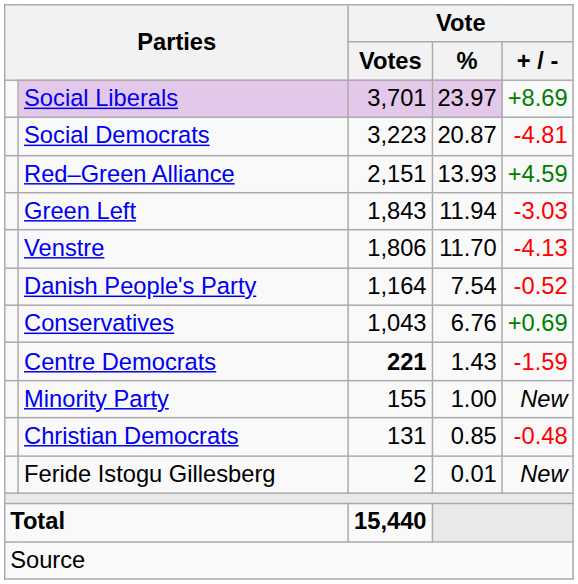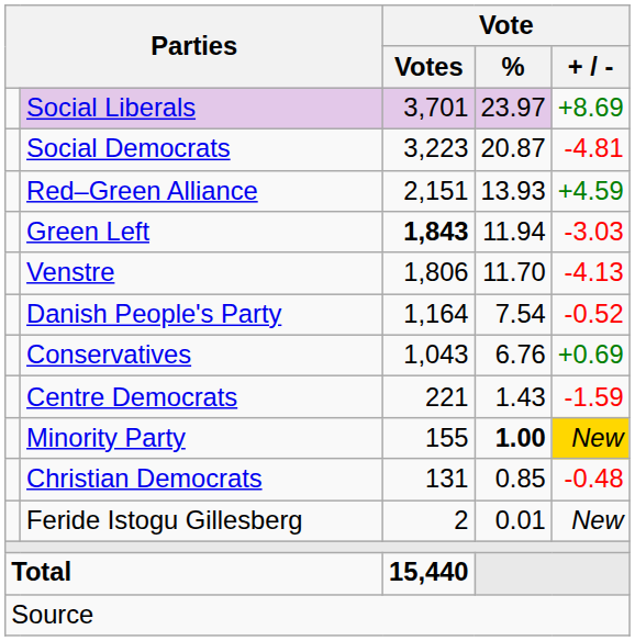Green Left | Vote / Votes: normal -> bold
Centre Democrats | Vote / Votes: bold -> normal
Minority Party | Vote / %: normal -> bold
Minority Party | Vote / + / -: no background -> gold background
